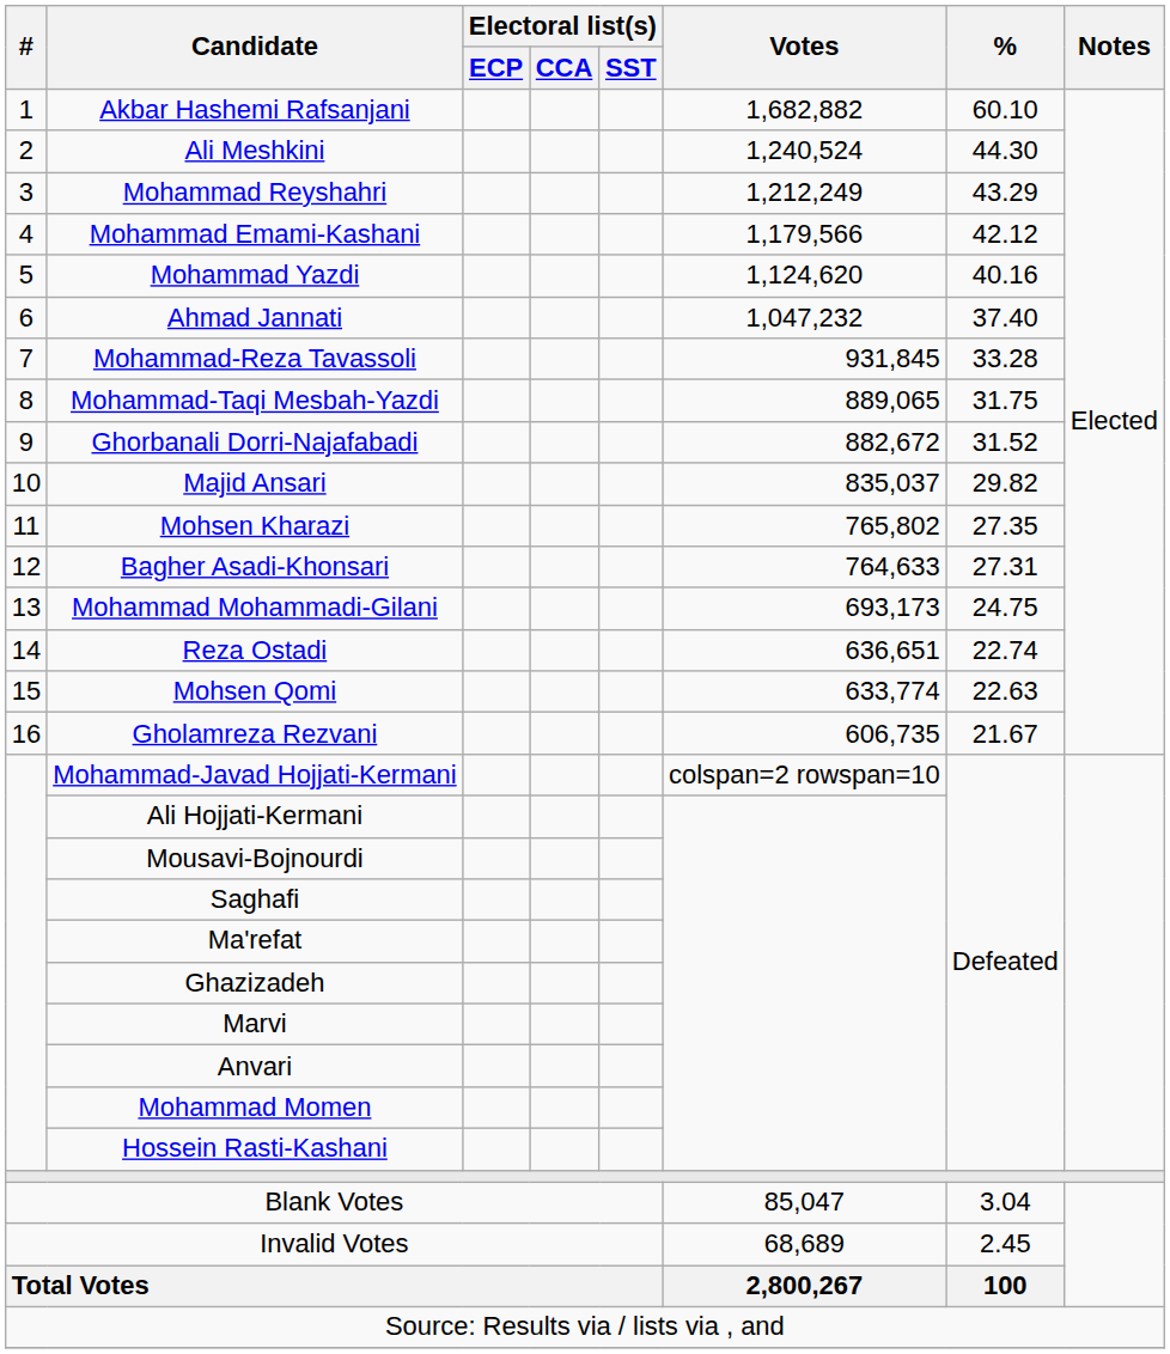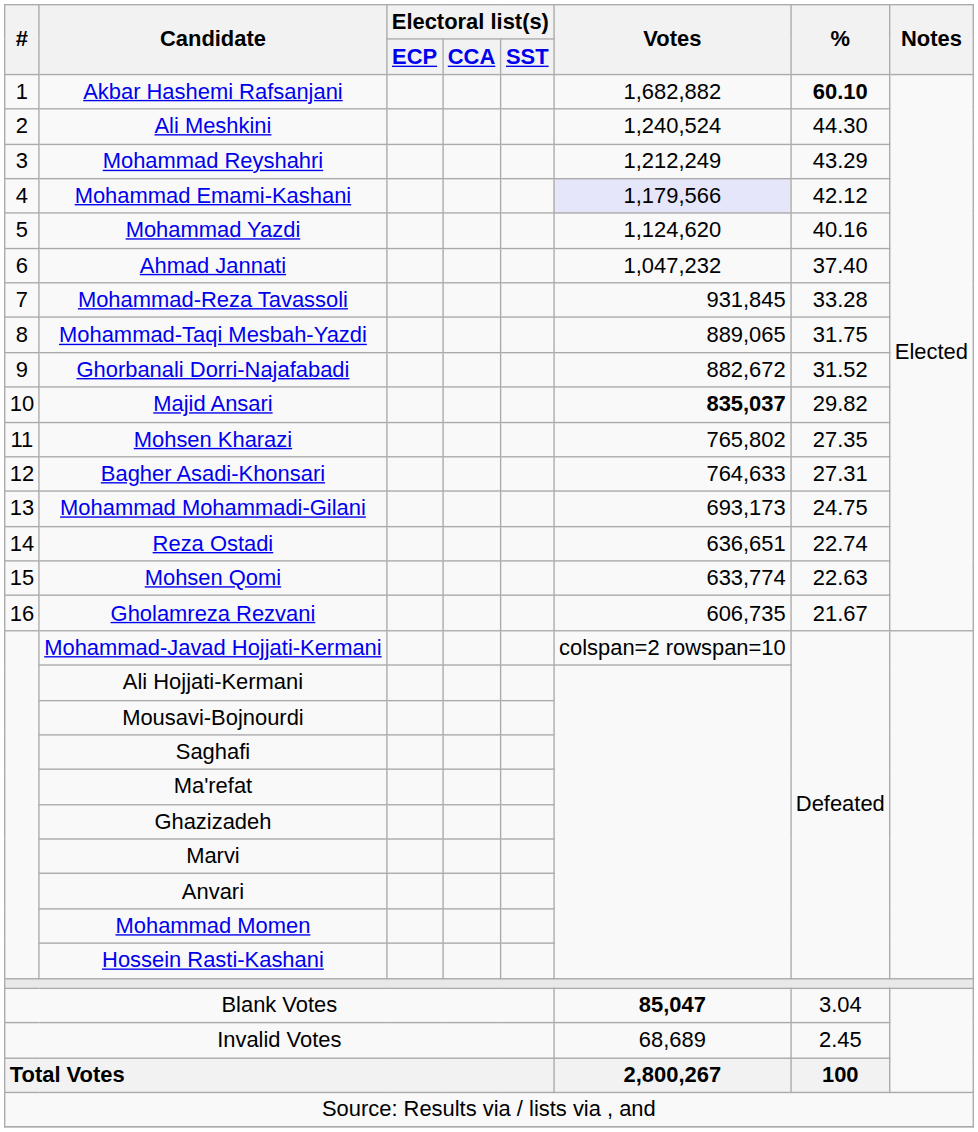Akbar Hashemi Rafsanjani | %: normal -> bold
Mohammad Emami-Kashani | Votes: no background -> lavender background
Majid Ansari | Votes: normal -> bold
Blank Votes | Votes: normal -> bold
